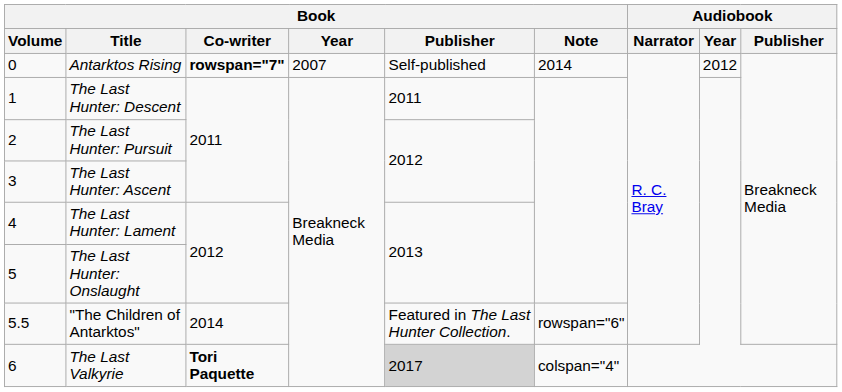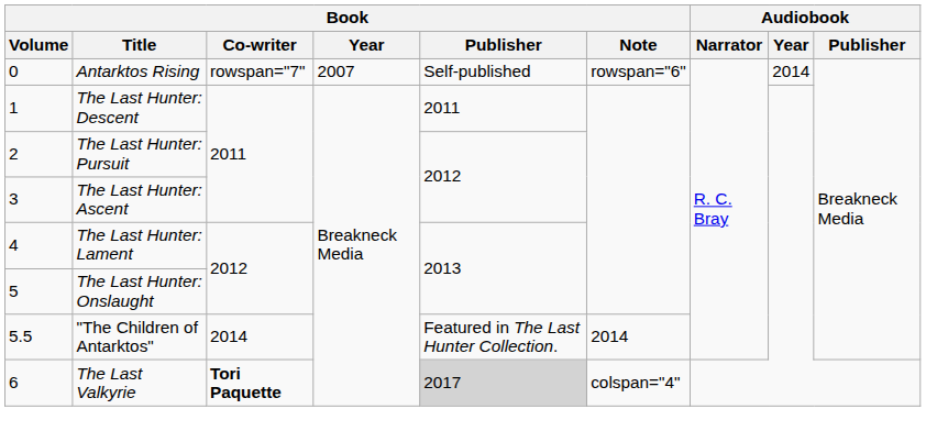Antarktos Rising | Book / Co-writer: bold -> normal
Antarktos Rising | Book / Note: 2014 -> rowspan="6"
Antarktos Rising | Audiobook / Year: 2012 -> 2014
"The Children of Antarktos" | Book / Note: rowspan="6" -> 2014
